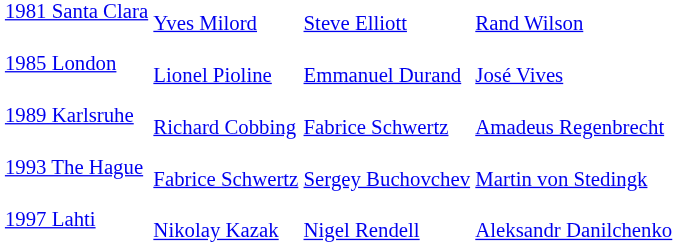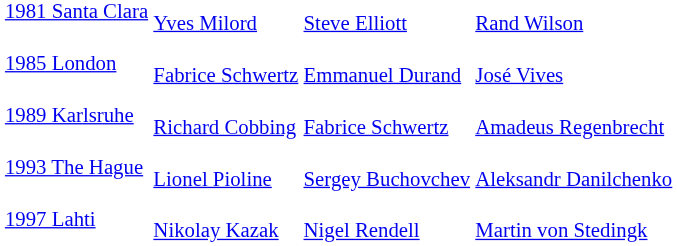1985 London | column 2: Lionel Pioline -> Fabrice Schwertz
1993 The Hague | column 2: Fabrice Schwertz -> Lionel Pioline
1993 The Hague | column 4: Martin von Stedingk -> Aleksandr Danilchenko
1997 Lahti | column 4: Aleksandr Danilchenko -> Martin von Stedingk
